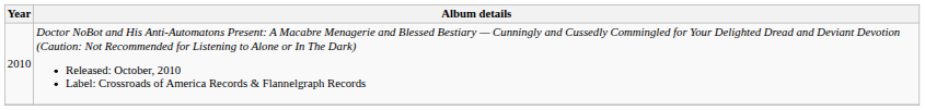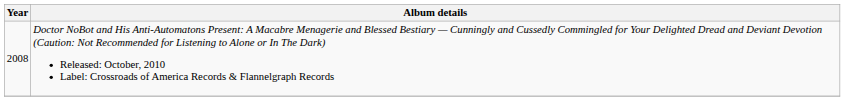row 2 | Year: 2010 -> 2008
